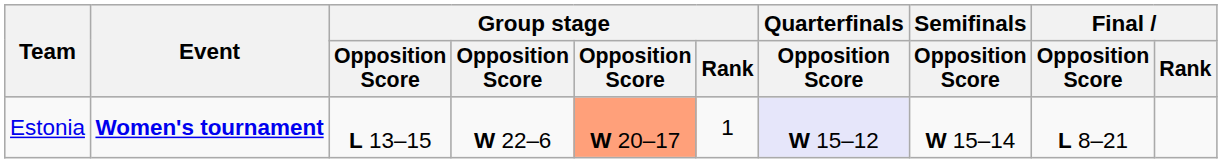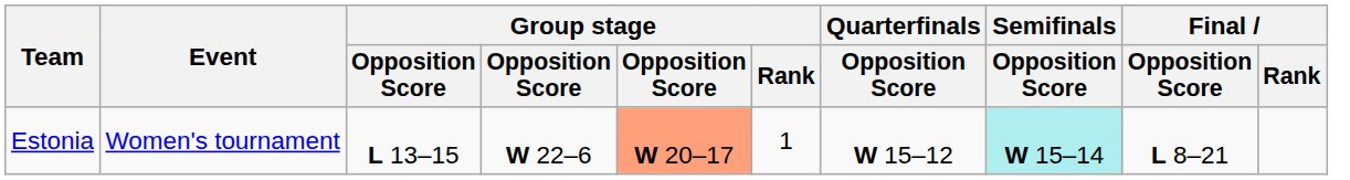Estonia | Event: bold -> normal
Estonia | Quarterfinals / Opposition Score: lavender background -> no background
Estonia | Semifinals / Opposition Score: no background -> paleturquoise background
